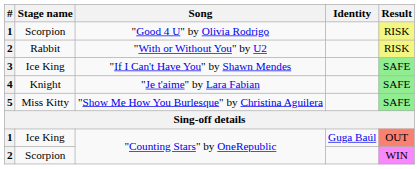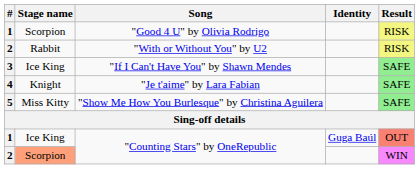2 / "Counting Stars" by OneRepublic | Stage name: no background -> lightsalmon background
